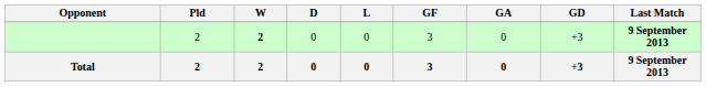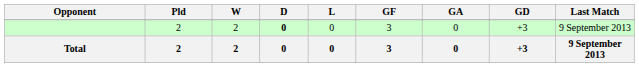row 2 | W: bold -> normal
row 2 | D: normal -> bold
row 2 | Last Match: bold -> normal
